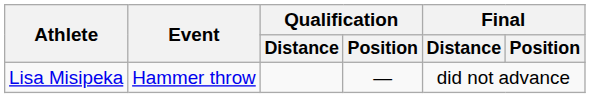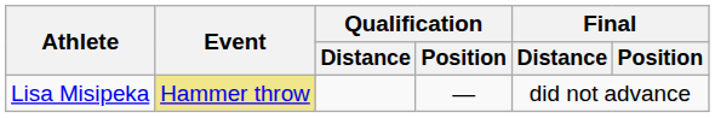Lisa Misipeka | Event: no background -> khaki background
